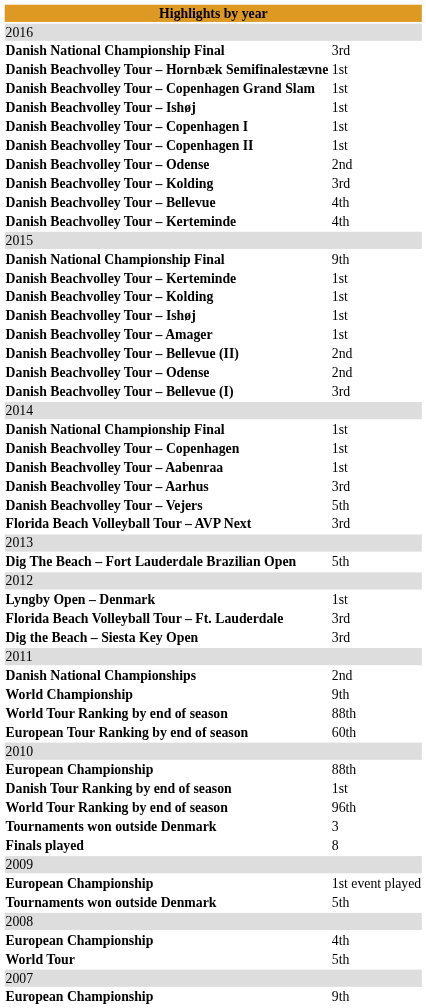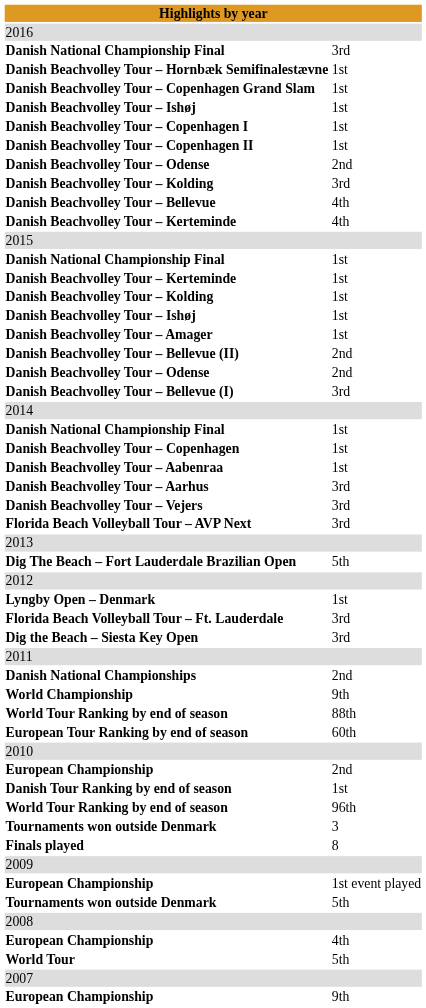row 14 | column 2: 9th -> 1st
row 27 | column 2: 5th -> 3rd
row 41 | column 2: 88th -> 2nd
